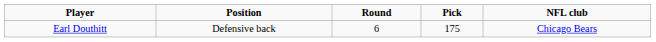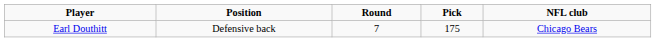Earl Douthitt | Round: 6 -> 7
